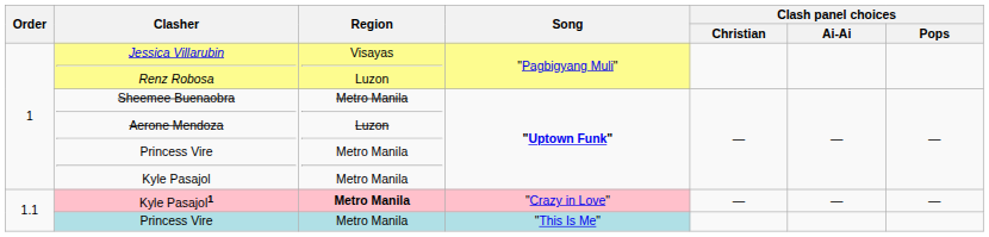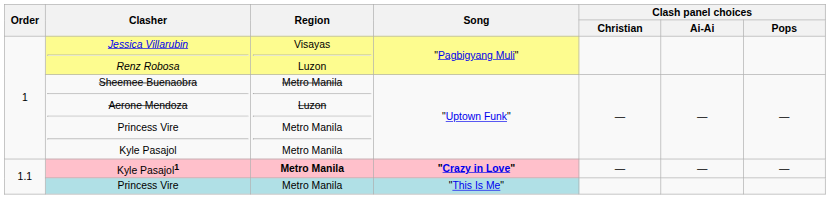Sheemee Buenaobra Aerone Mendoza Princess Vire Kyle Pasajol | Song: bold -> normal
Kyle Pasajol1 | Song: normal -> bold
